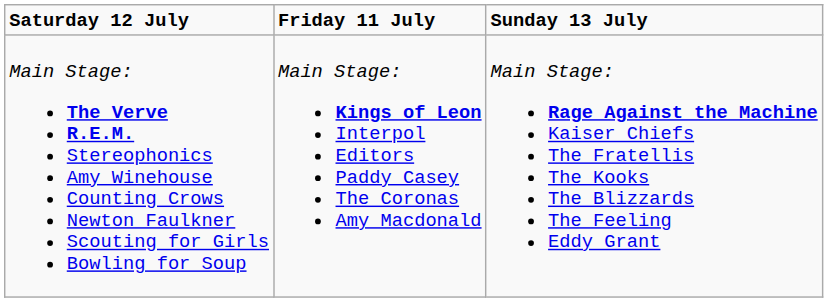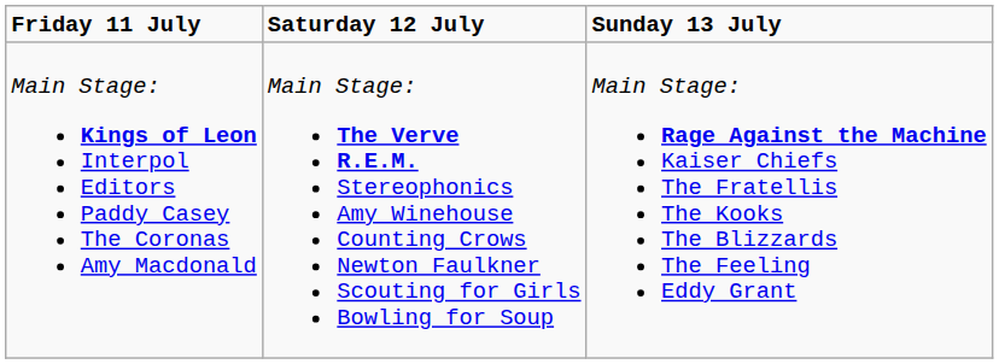columns swapped: Friday 11 July <-> Saturday 12 July
